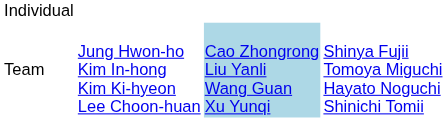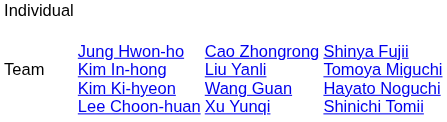Team | column 3: lightblue background -> no background
